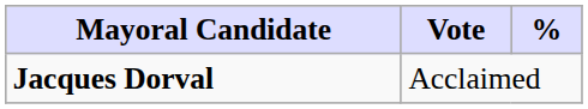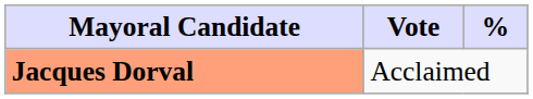Jacques Dorval | Mayoral Candidate: no background -> lightsalmon background
